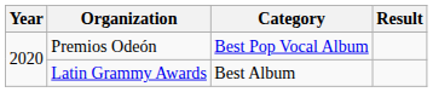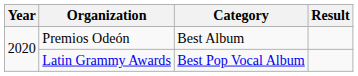Premios Odeón | Category: Best Pop Vocal Album -> Best Album
Latin Grammy Awards | Category: Best Album -> Best Pop Vocal Album
